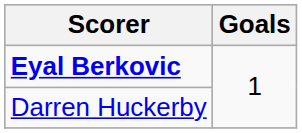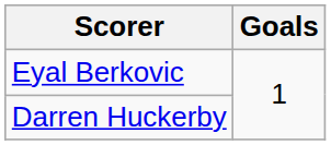Eyal Berkovic | Scorer: bold -> normal
